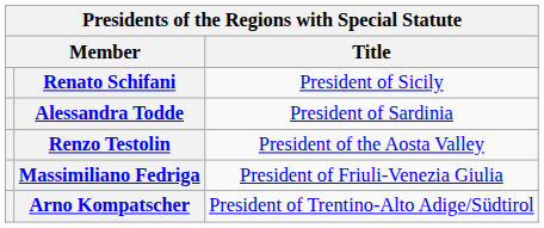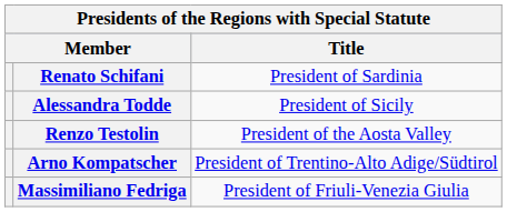Renato Schifani | Title: President of Sicily -> President of Sardinia
Alessandra Todde | Title: President of Sardinia -> President of Sicily
rows swapped: Massimiliano Fedriga <-> Arno Kompatscher
